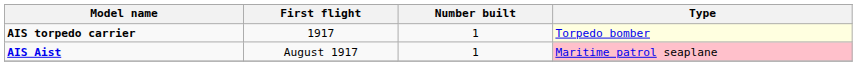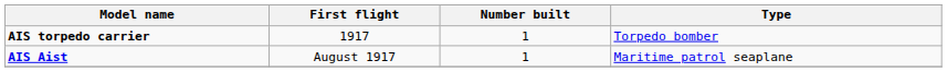AIS torpedo carrier | Type: lightyellow background -> no background
AIS Aist | Type: pink background -> no background
